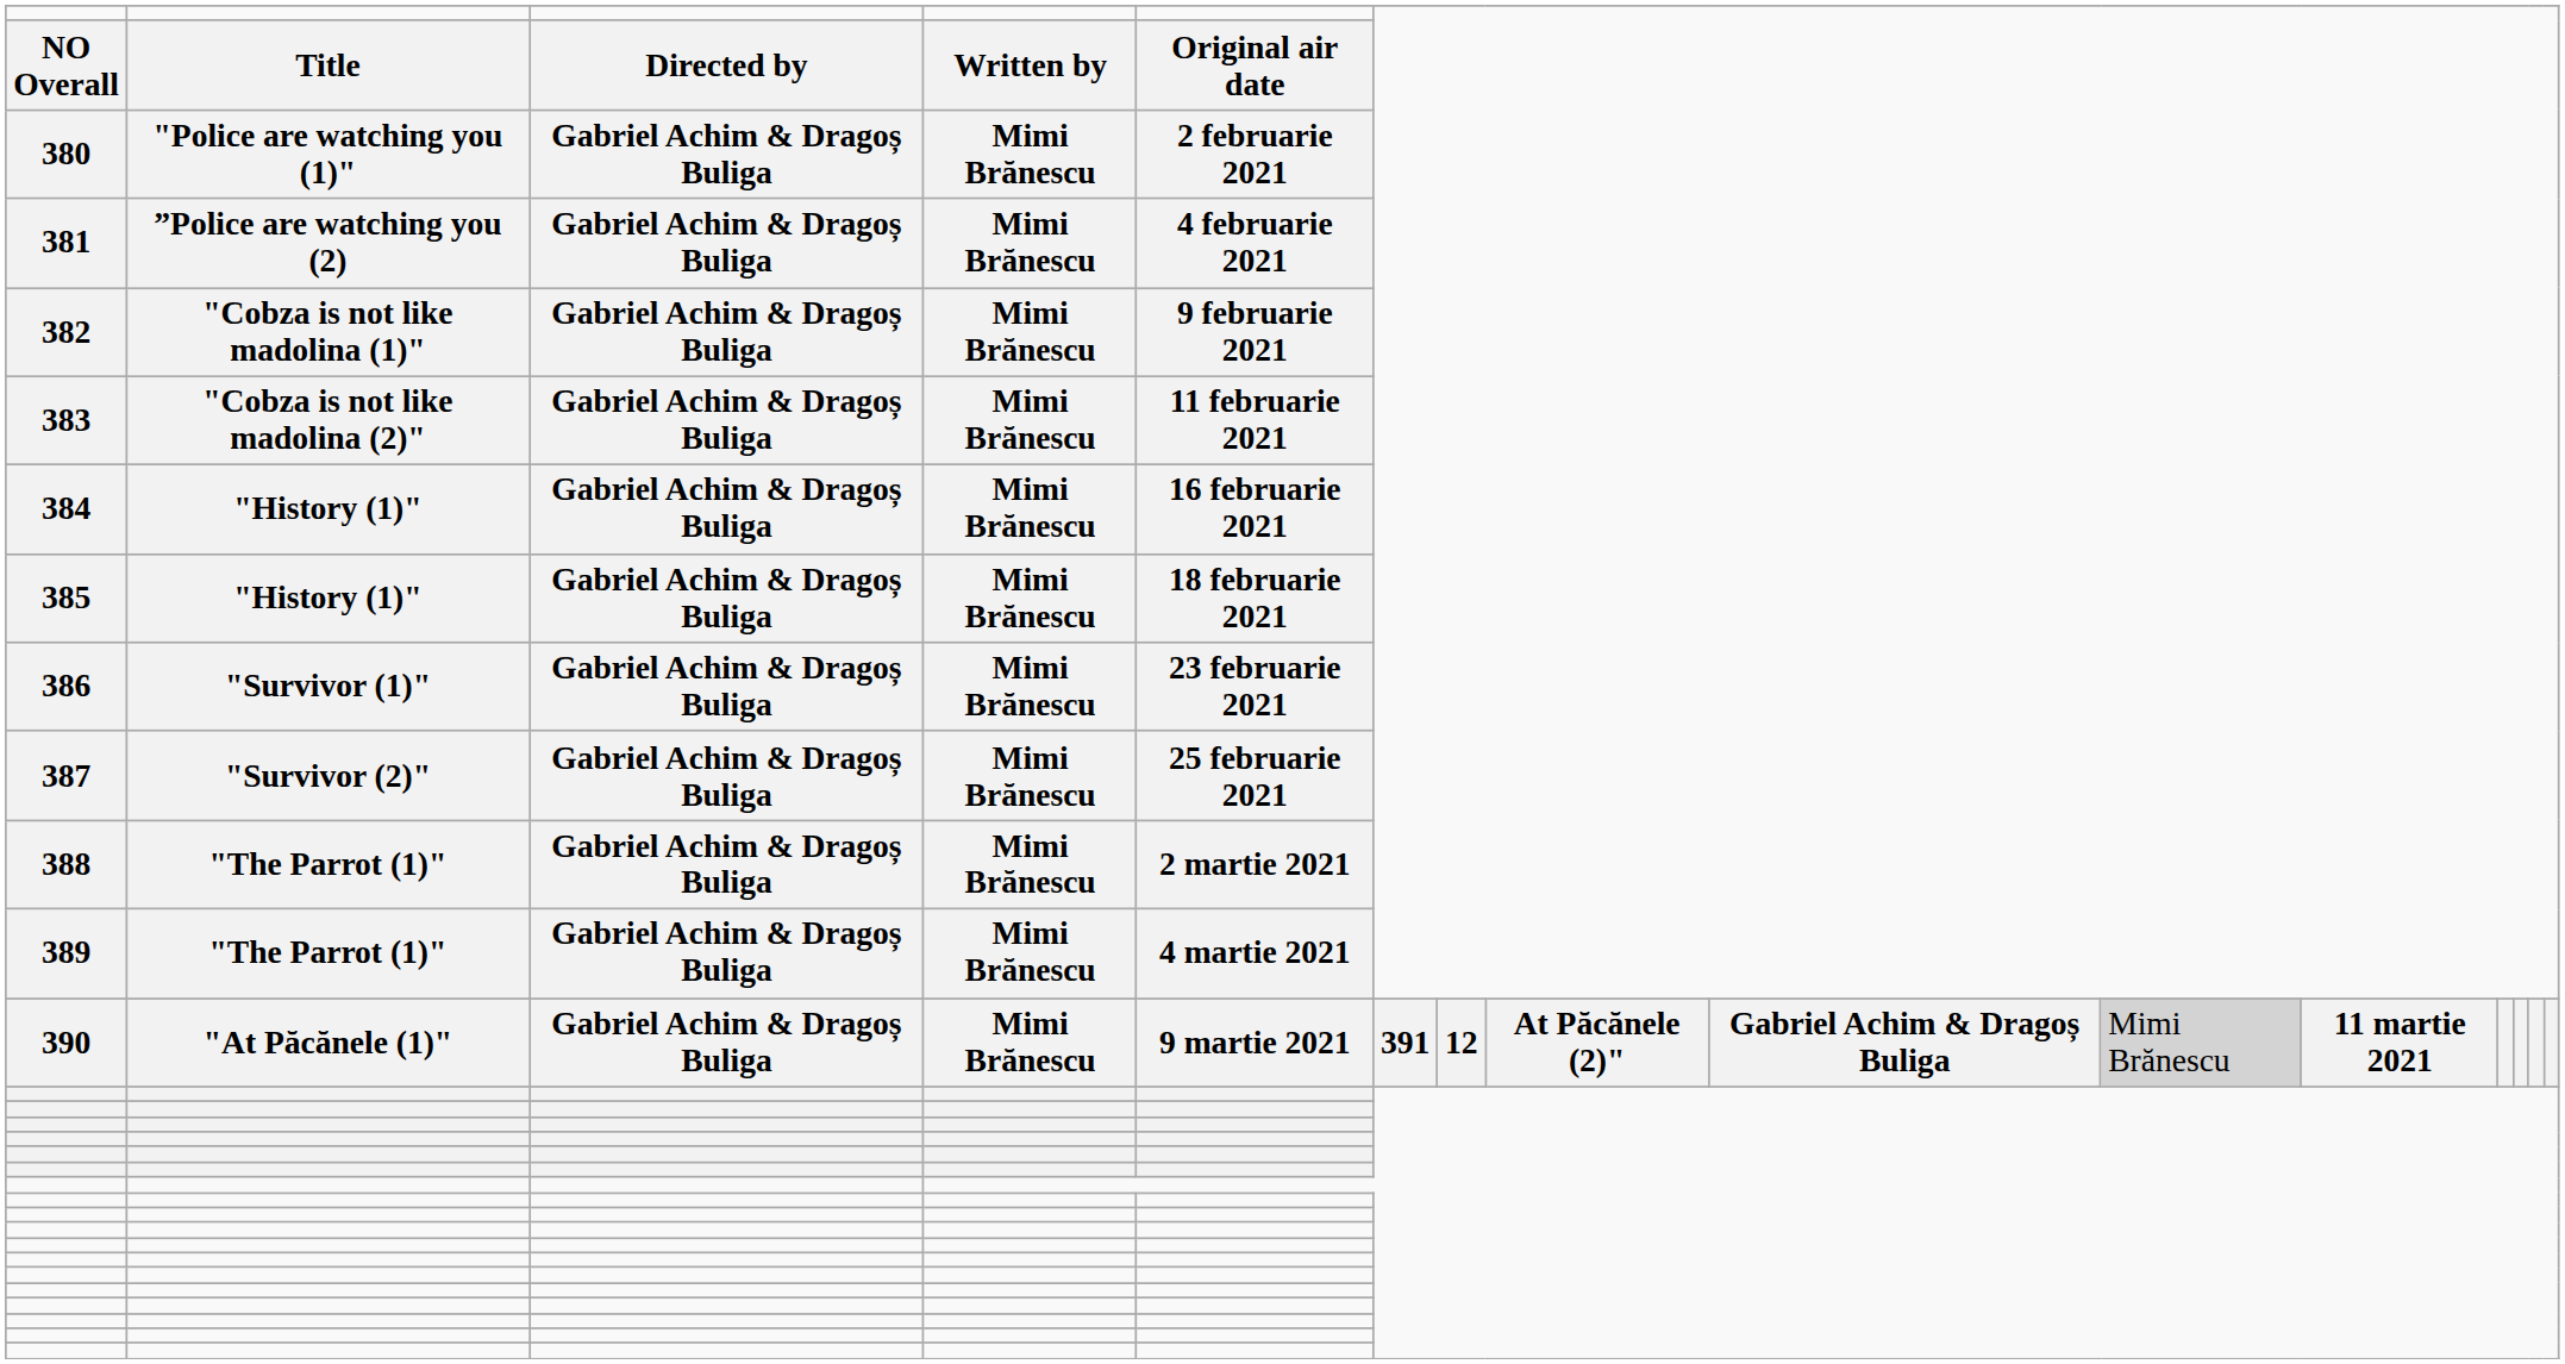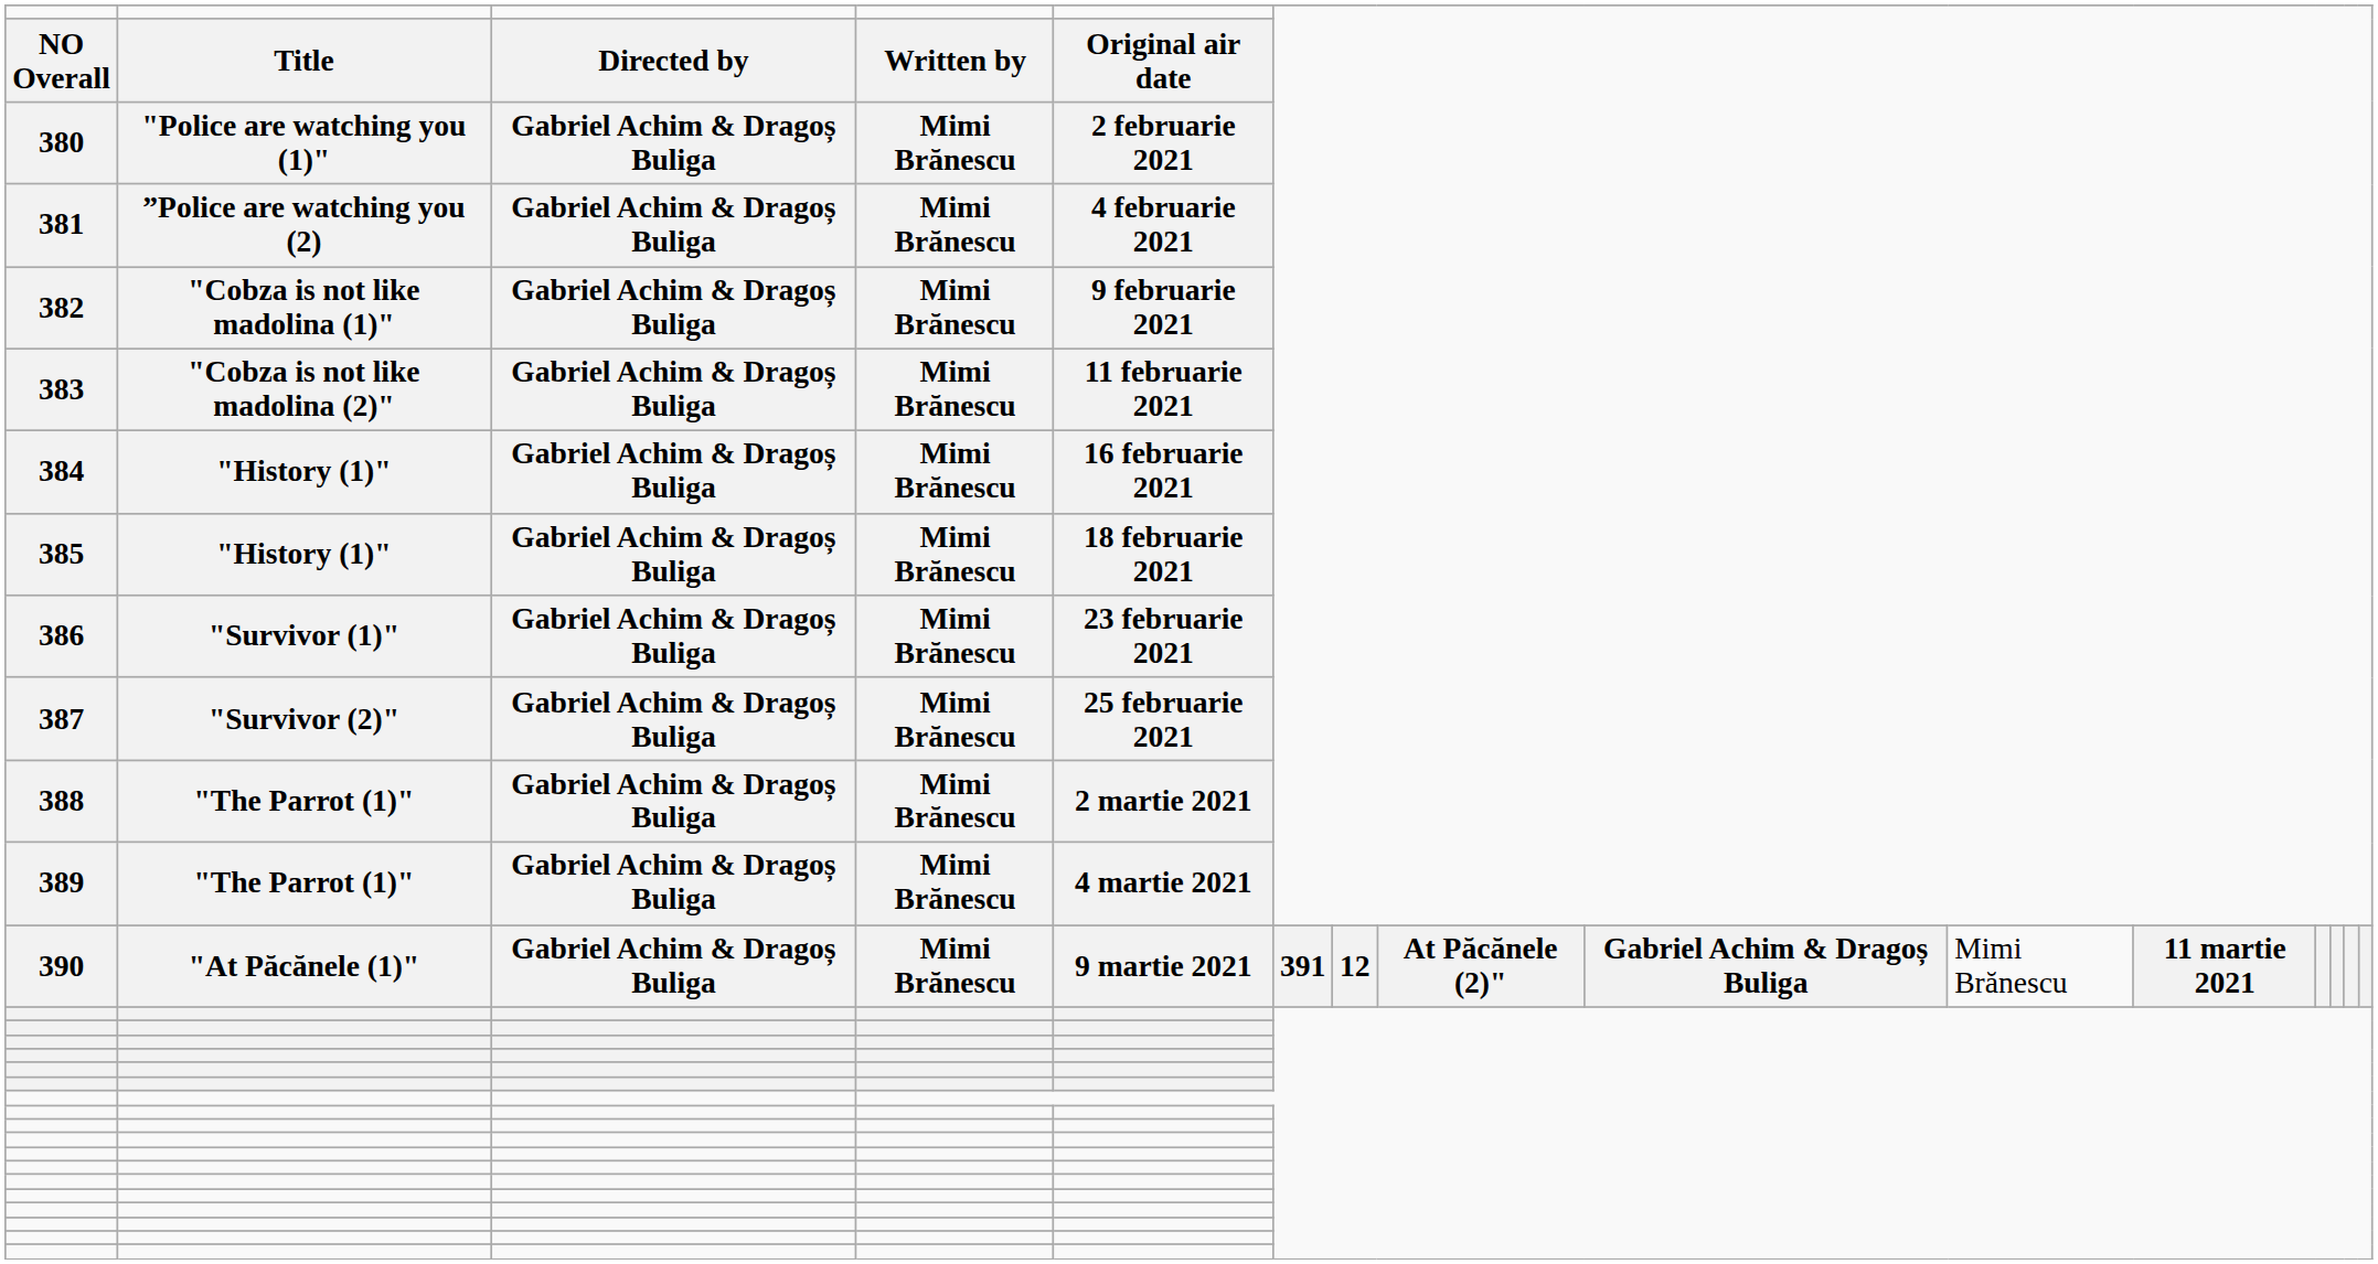390 | column 10: lightgrey background -> no background
